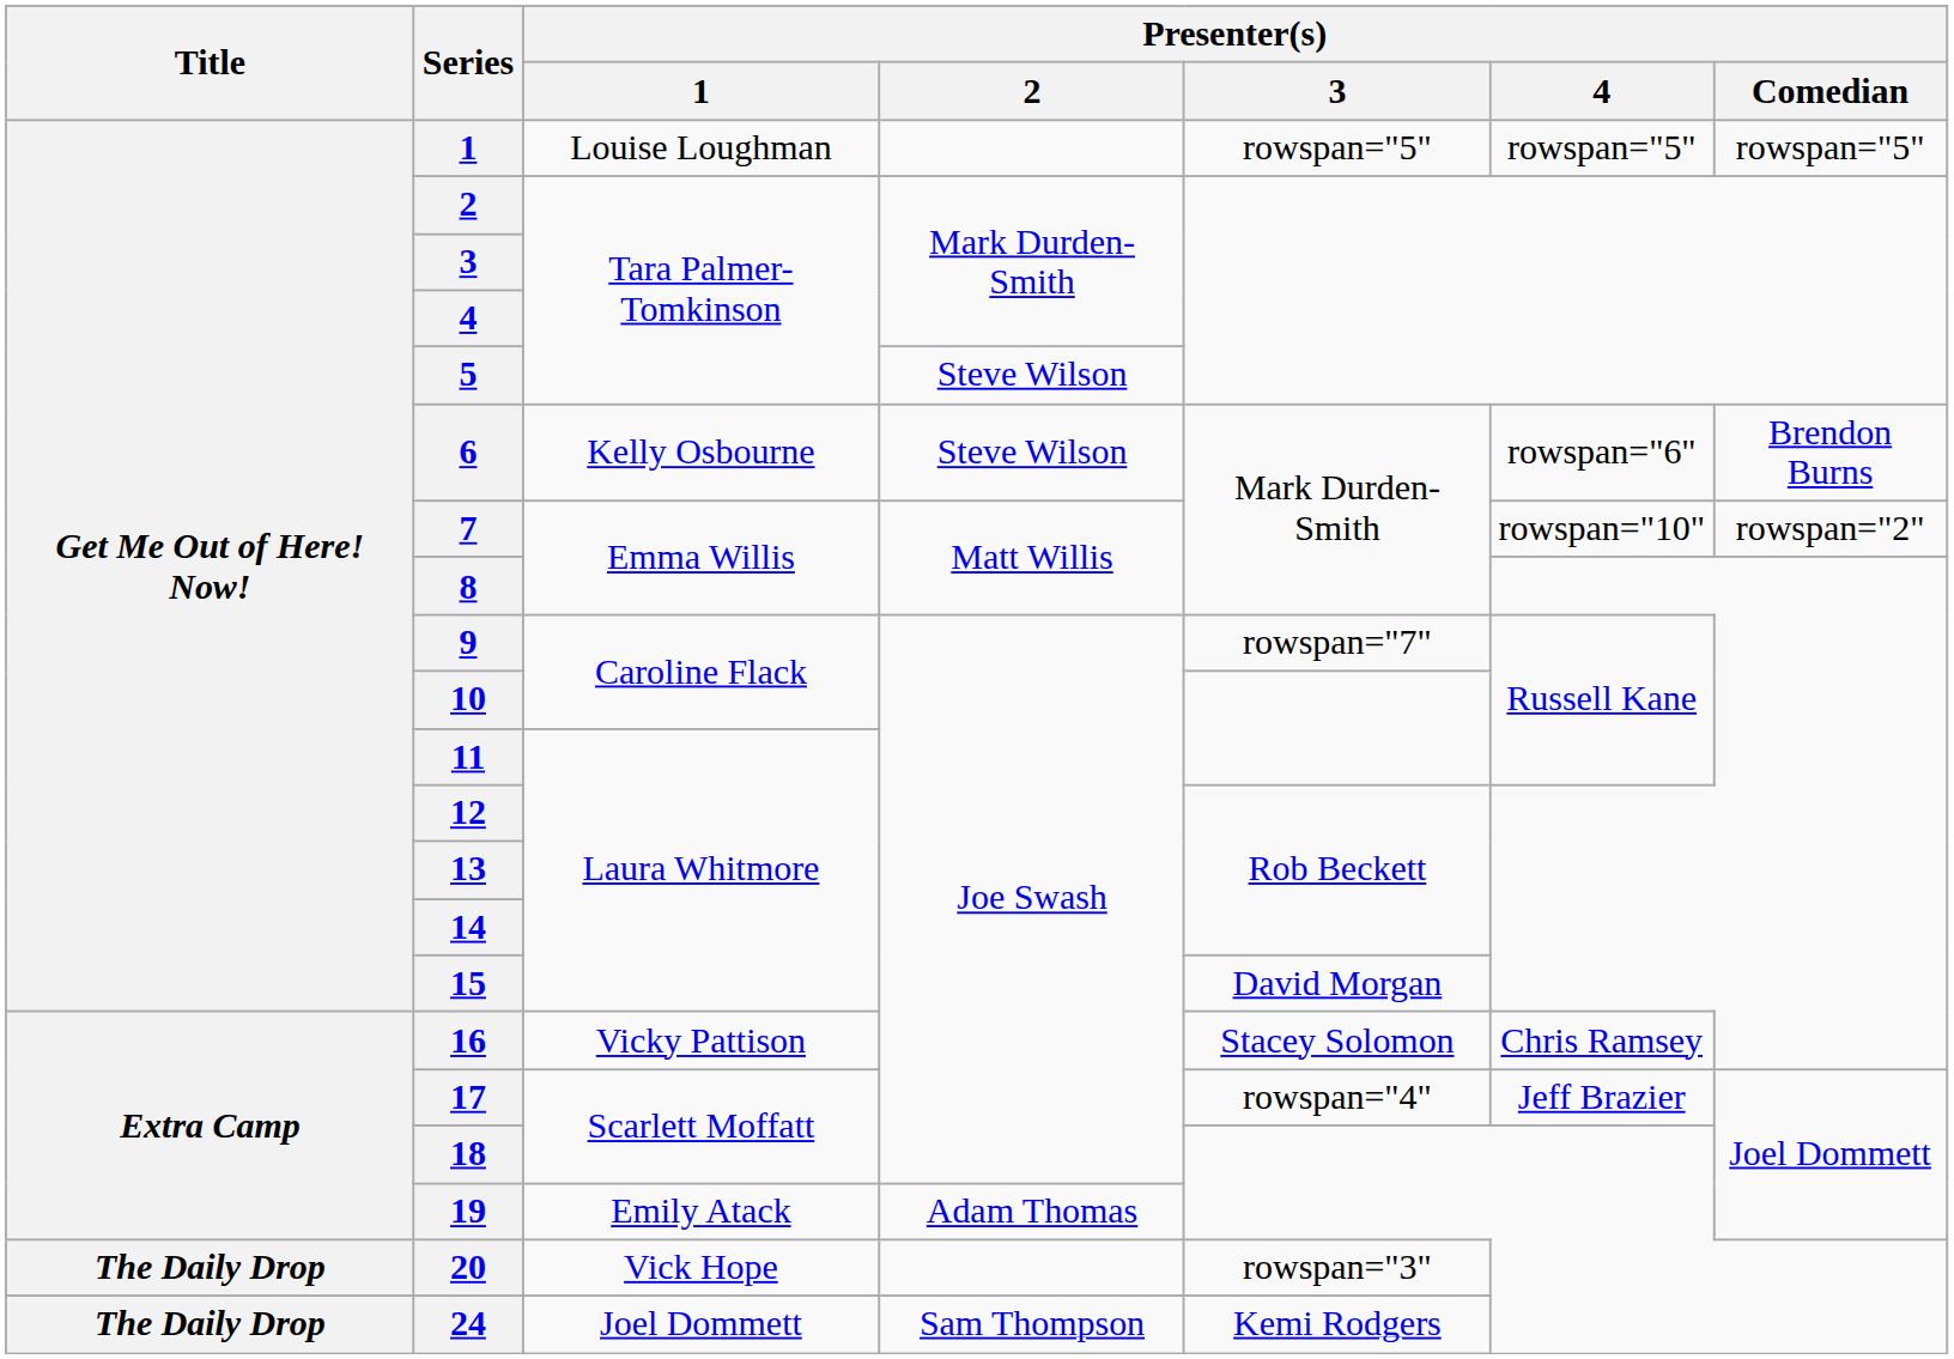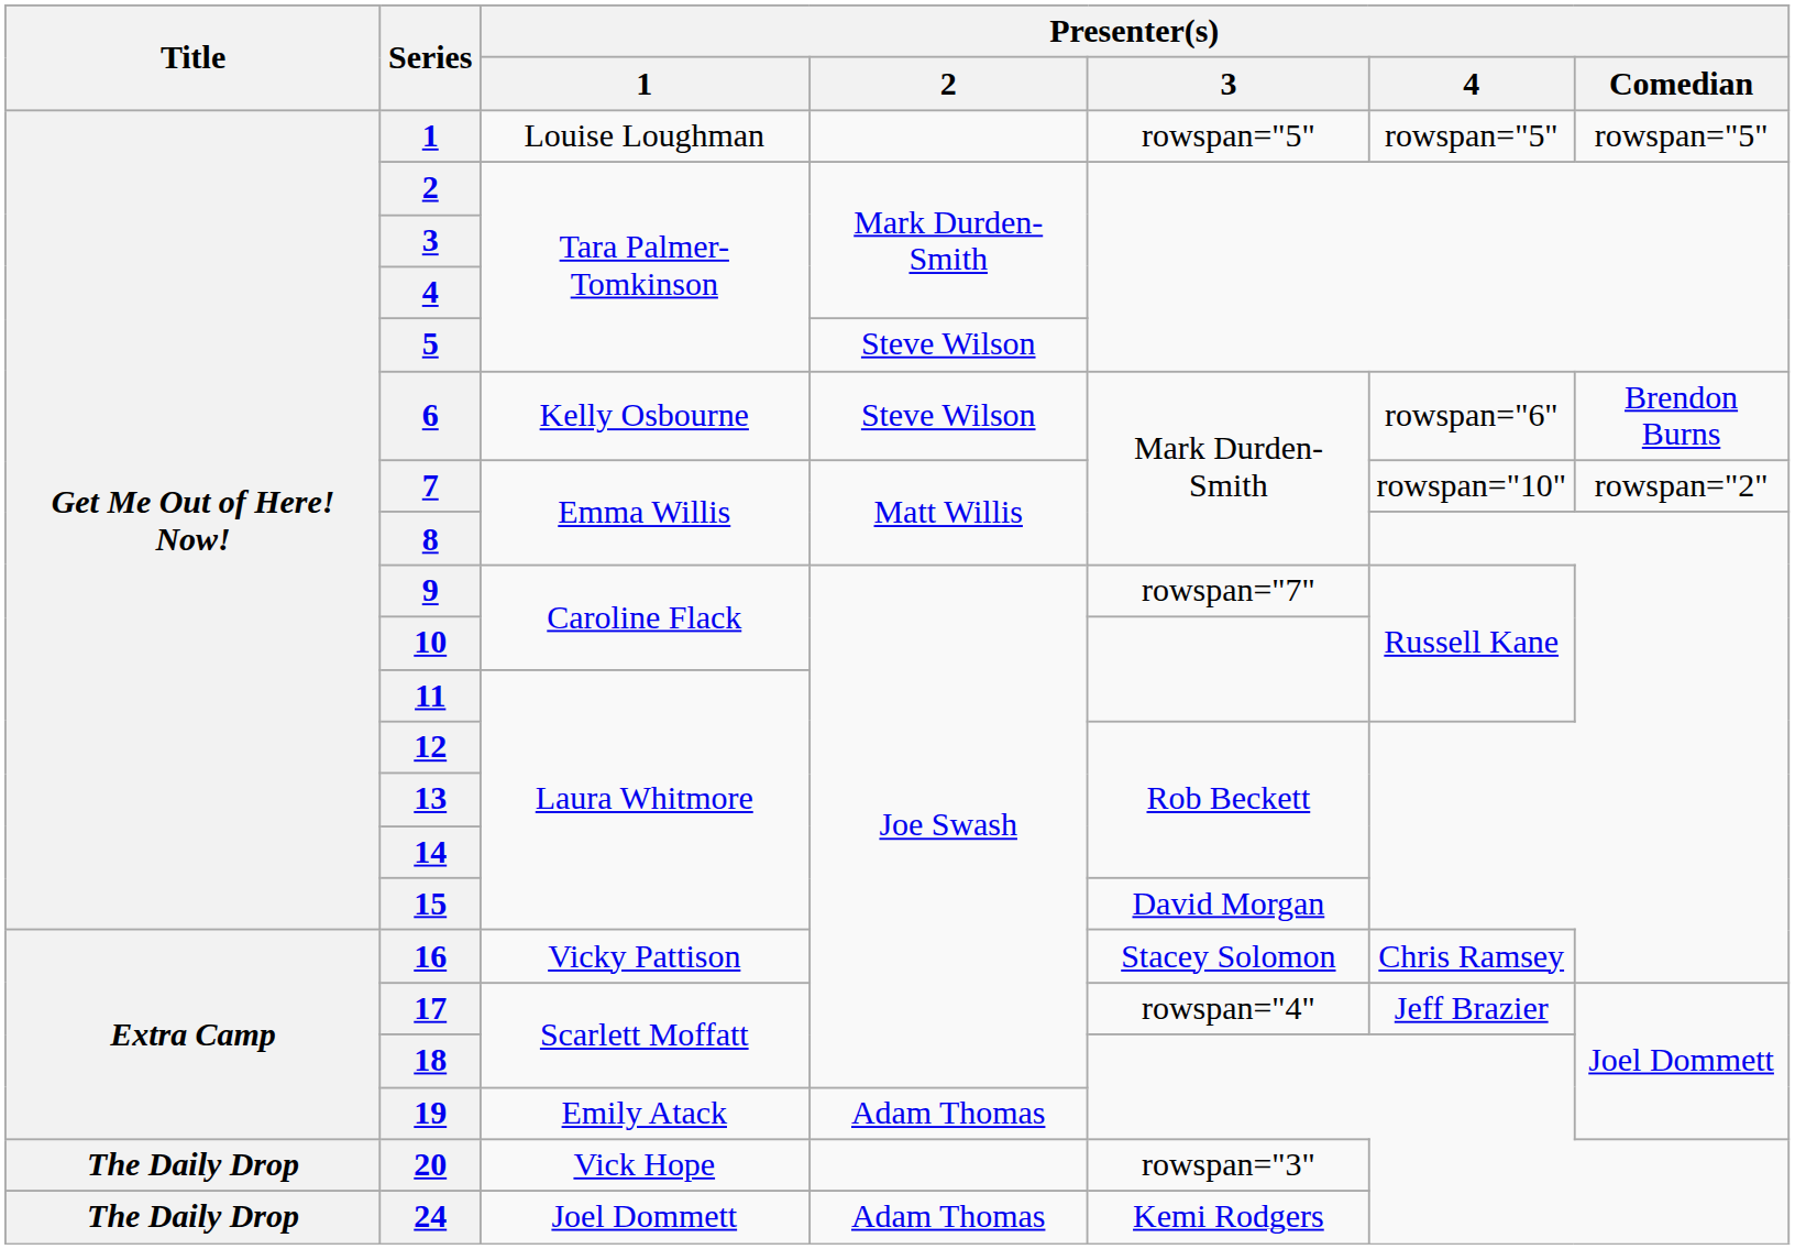24 | Presenter(s) / 2: Sam Thompson -> Adam Thomas
